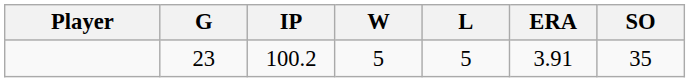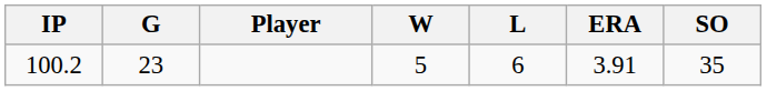columns swapped: Player <-> IP
row 2 | L: 5 -> 6
